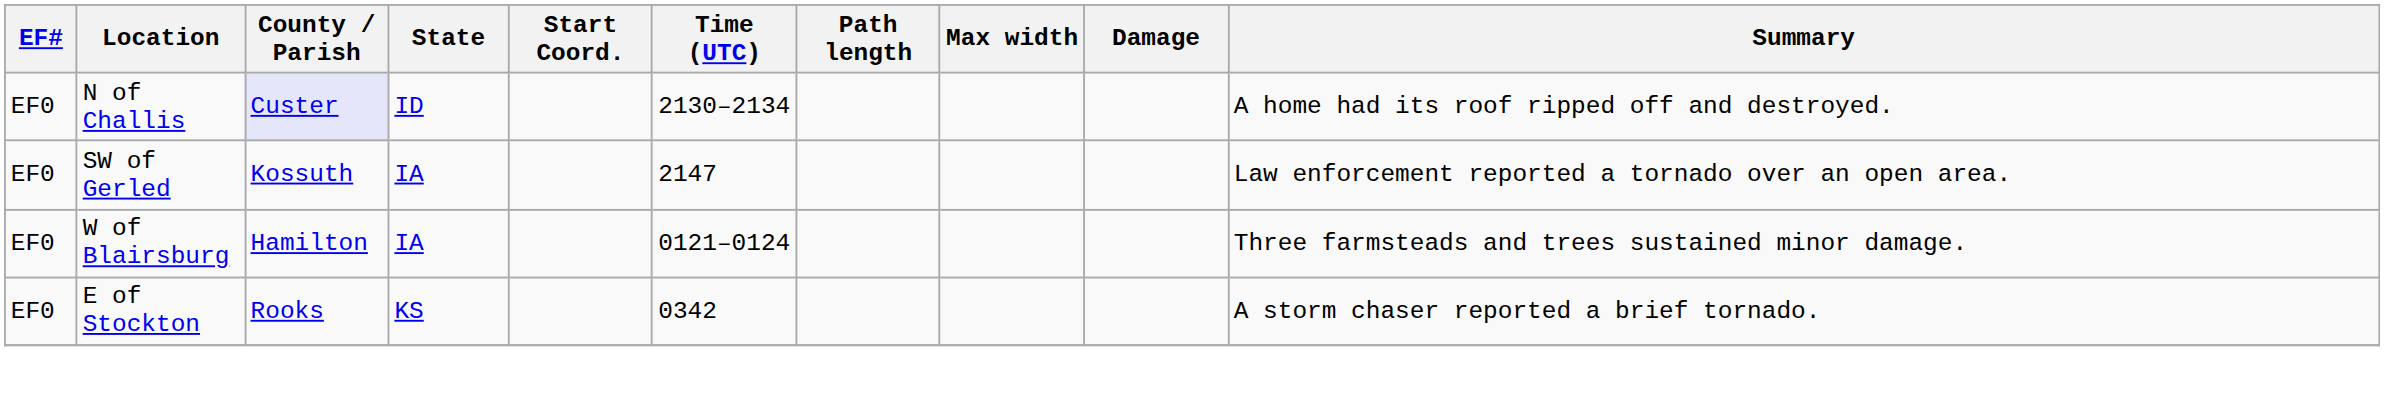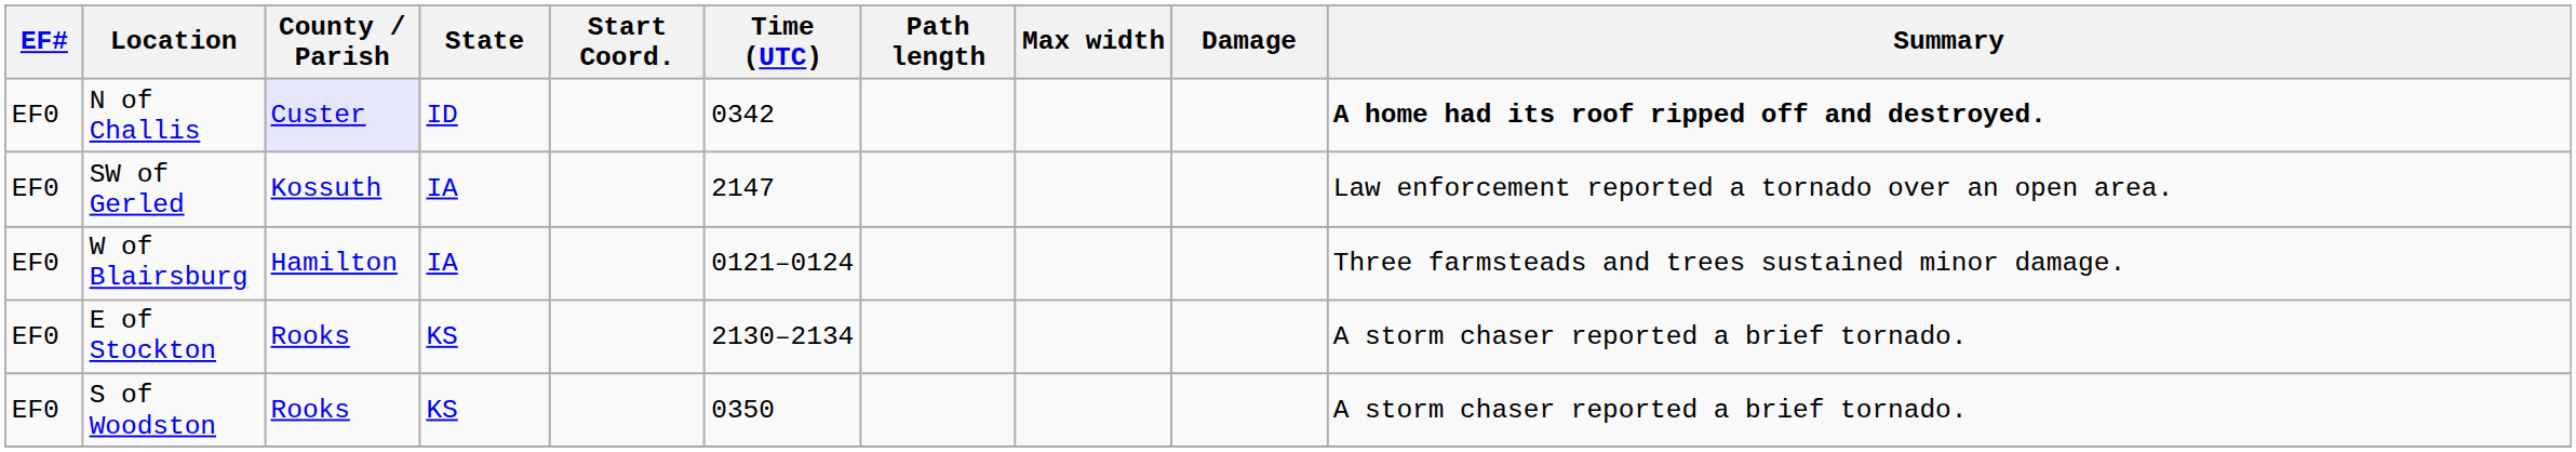N of Challis | Time (UTC): 2130–2134 -> 0342
N of Challis | Summary: normal -> bold
E of Stockton | Time (UTC): 0342 -> 2130–2134
+ row: EF0 | S of Woodston | Rooks | KS | 0350 | A storm chaser reported a brief tornado.
